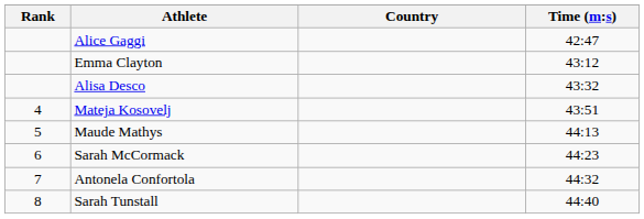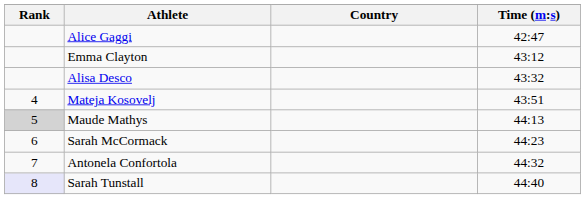Maude Mathys | Rank: no background -> lightgrey background
Sarah Tunstall | Rank: no background -> lavender background
